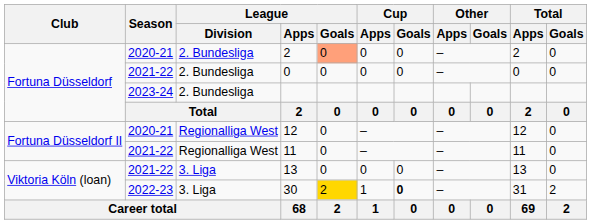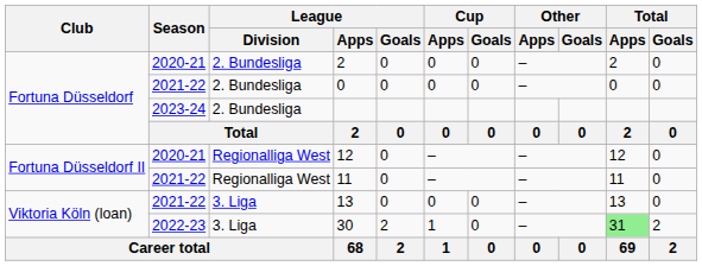2020-21 / 2 | League / Goals: lightsalmon background -> no background
30 | League / Goals: gold background -> no background
30 | Cup / Goals: bold -> normal
30 | Total / Apps: no background -> lightgreen background
